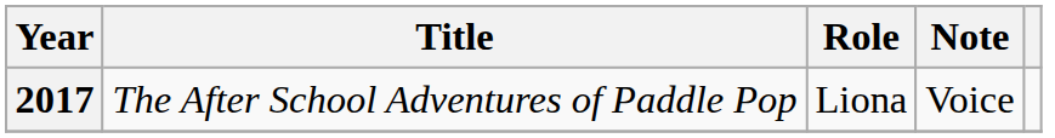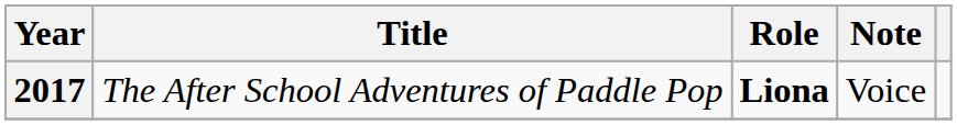2017 | Role: normal -> bold
